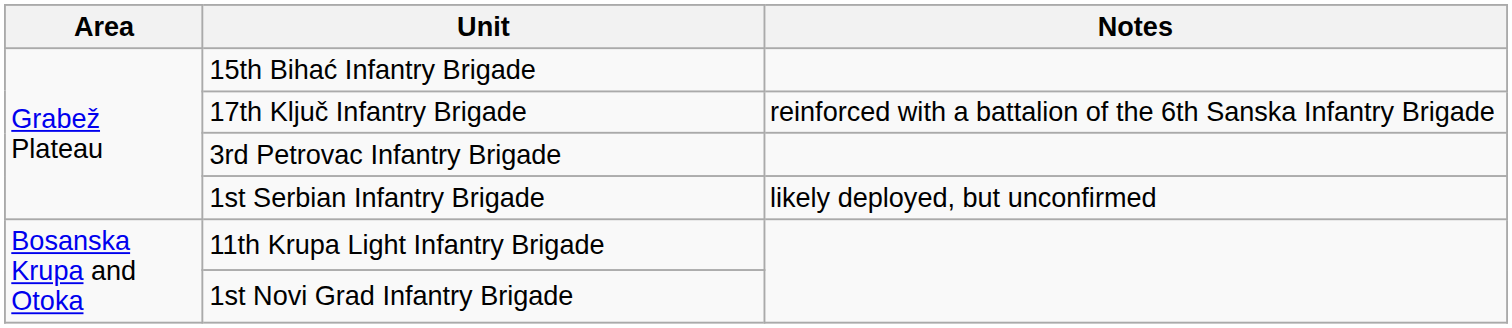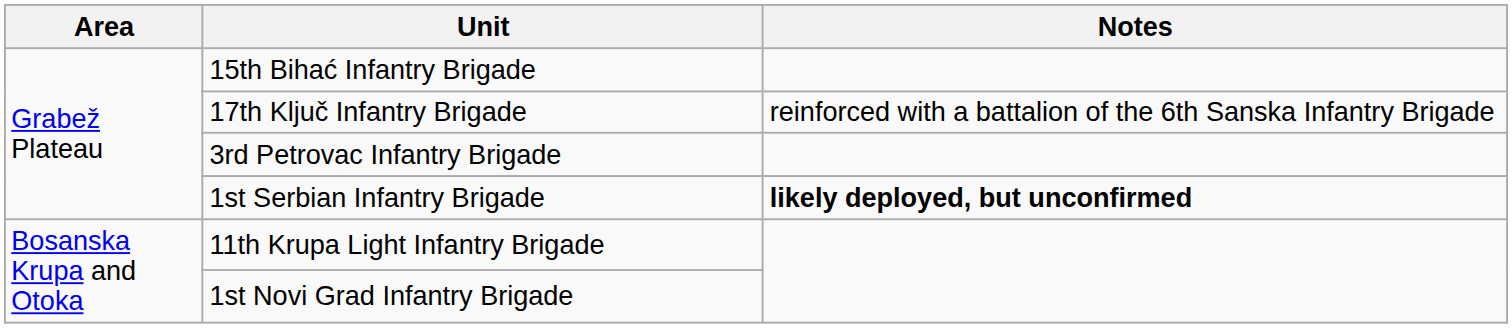1st Serbian Infantry Brigade | Notes: normal -> bold
